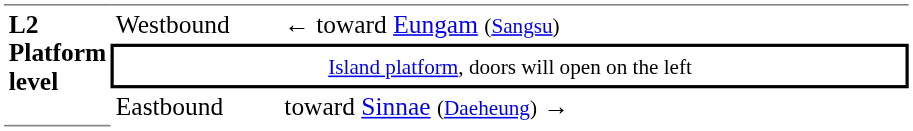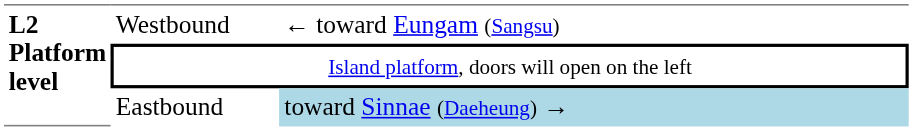Eastbound | column 3: no background -> lightblue background
